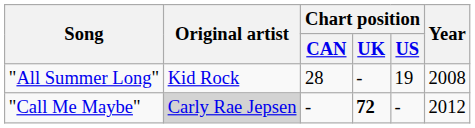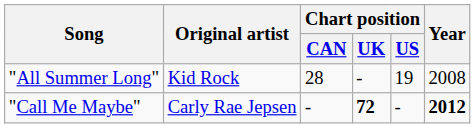"Call Me Maybe" | Original artist: lightgrey background -> no background
"Call Me Maybe" | Year: normal -> bold
